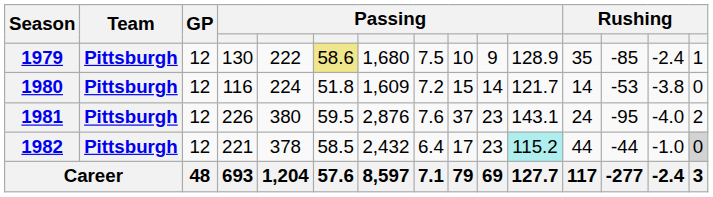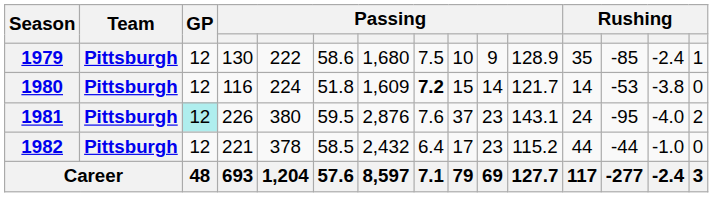1979 | column 6: khaki background -> no background
1980 | column 8: normal -> bold
1981 | GP: no background -> paleturquoise background
1982 | column 11: paleturquoise background -> no background
1982 | column 15: lightgrey background -> no background
